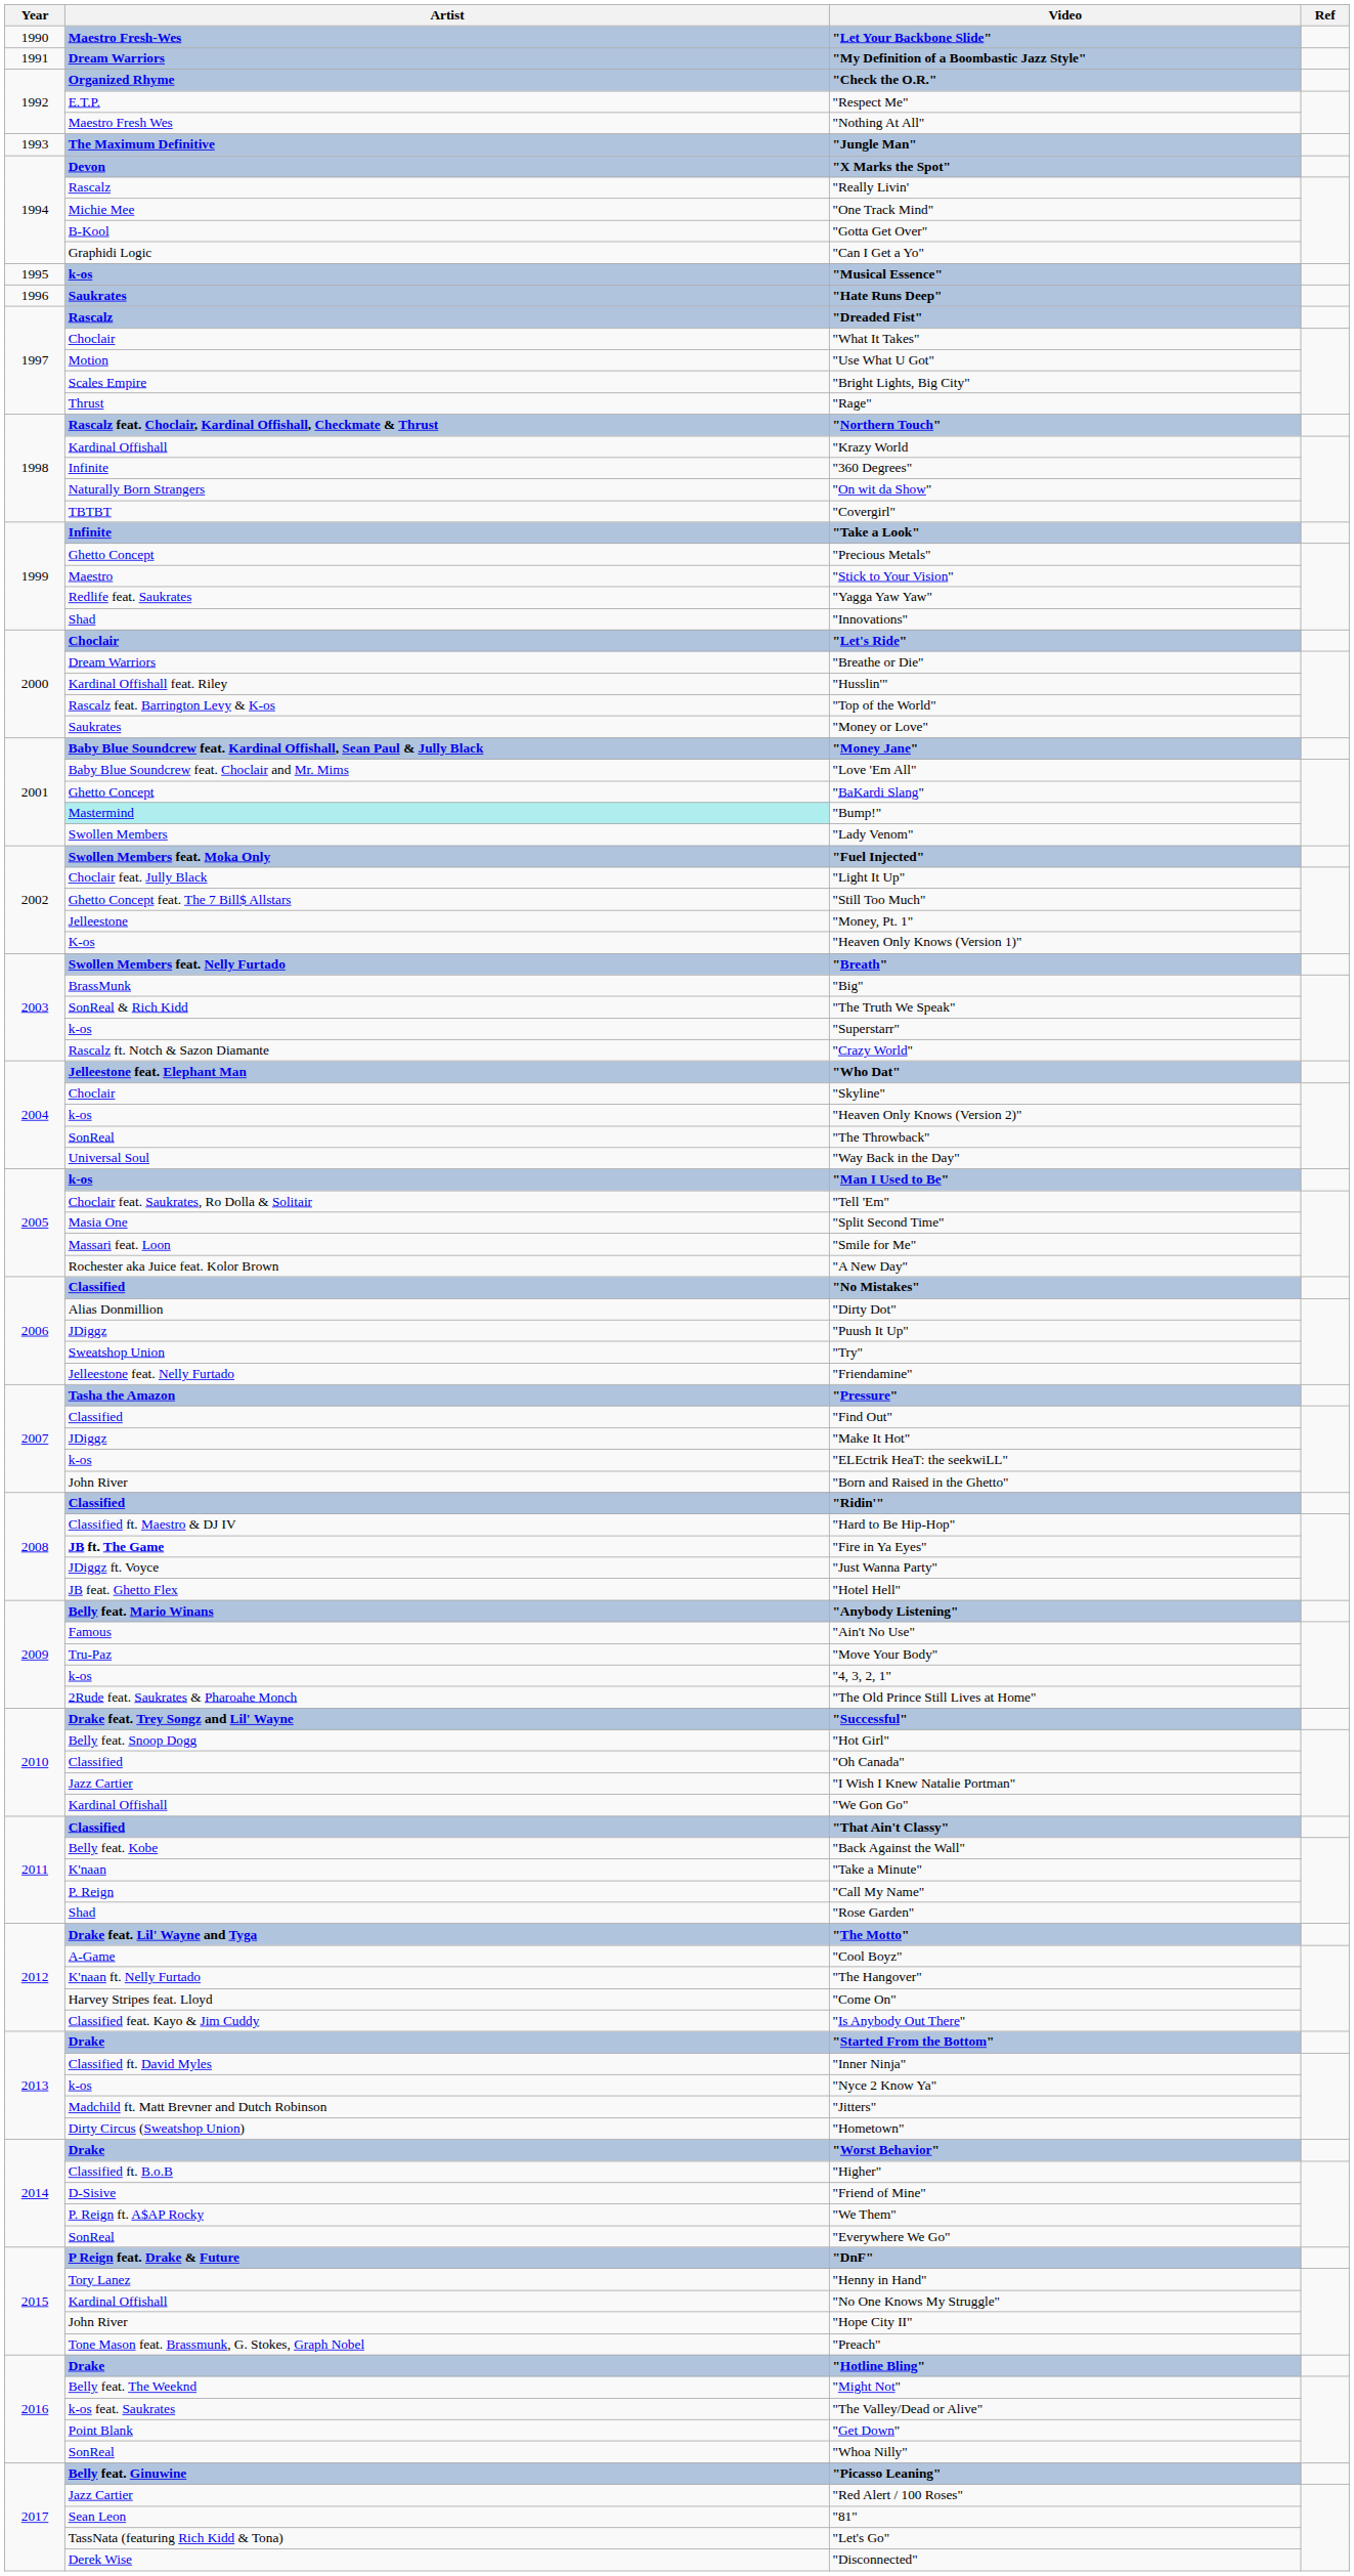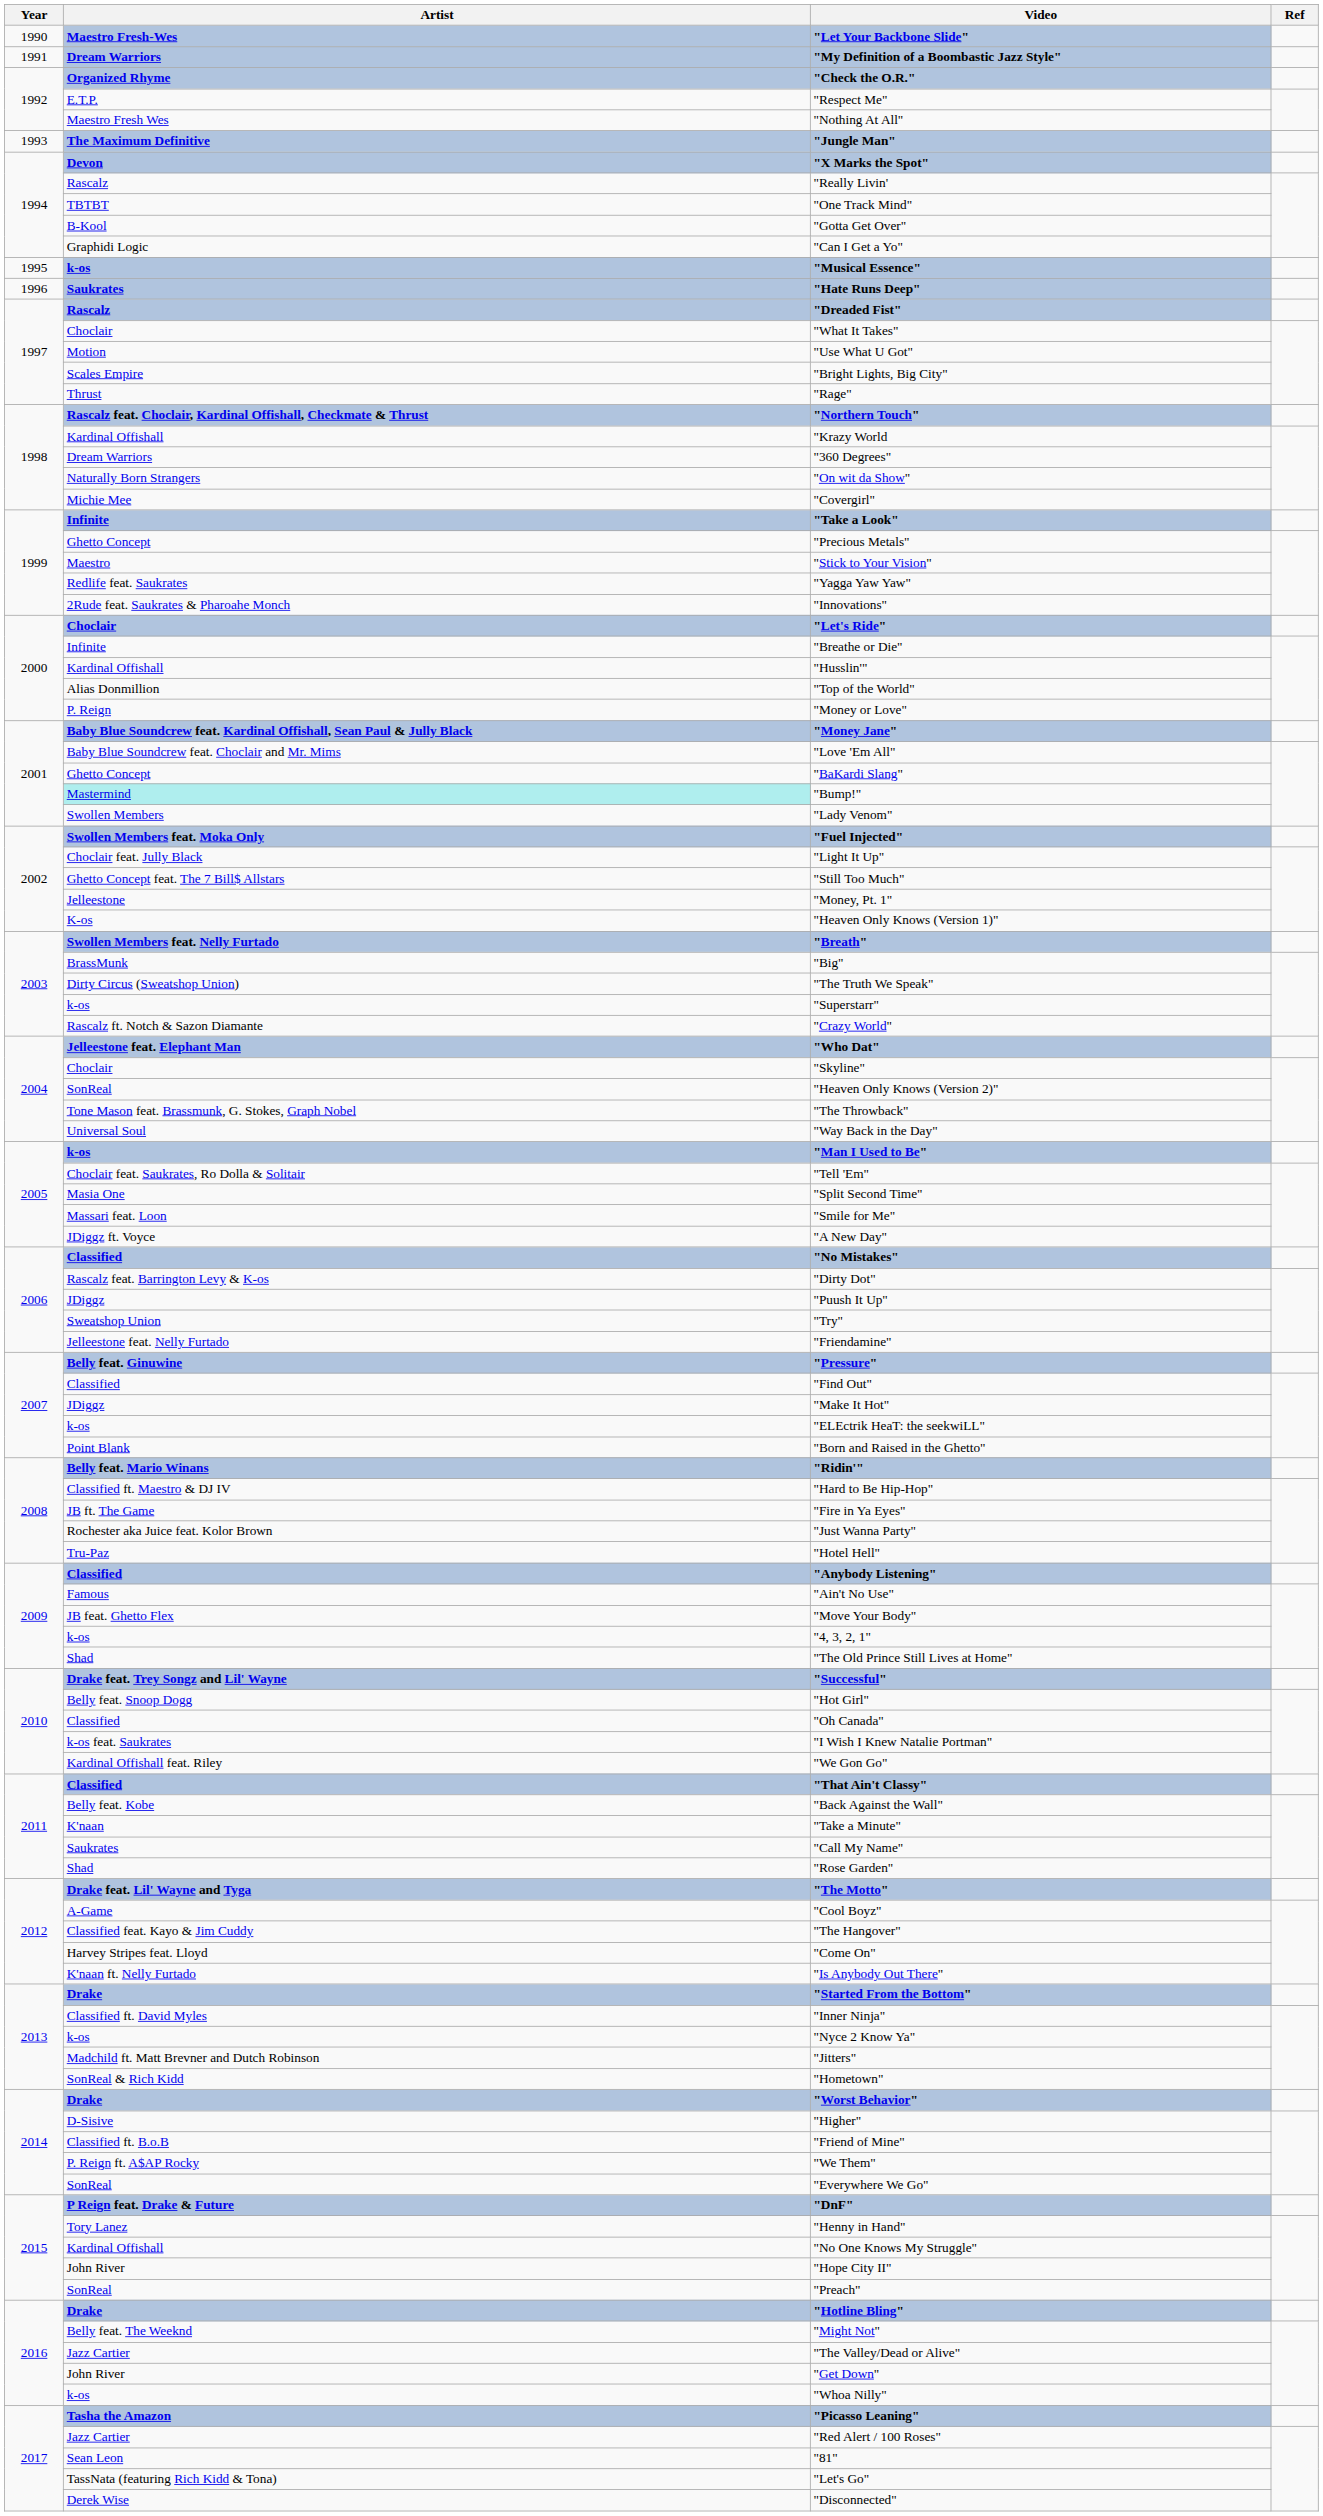"One Track Mind" | Artist: Michie Mee -> TBTBT
"360 Degrees" | Artist: Infinite -> Dream Warriors
"Covergirl" | Artist: TBTBT -> Michie Mee
"Innovations" | Artist: Shad -> 2Rude feat. Saukrates & Pharoahe Monch
"Breathe or Die" | Artist: Dream Warriors -> Infinite
"Husslin'" | Artist: Kardinal Offishall feat. Riley -> Kardinal Offishall
"Top of the World" | Artist: Rascalz feat. Barrington Levy & K-os -> Alias Donmillion
"Money or Love" | Artist: Saukrates -> P. Reign
"The Truth We Speak" | Artist: SonReal & Rich Kidd -> Dirty Circus (Sweatshop Union)
"Heaven Only Knows (Version 2)" | Artist: k-os -> SonReal
"The Throwback" | Artist: SonReal -> Tone Mason feat. Brassmunk, G. Stokes, Graph Nobel
"A New Day" | Artist: Rochester aka Juice feat. Kolor Brown -> JDiggz ft. Voyce
"Dirty Dot" | Artist: Alias Donmillion -> Rascalz feat. Barrington Levy & K-os
"Pressure" | Artist: Tasha the Amazon -> Belly feat. Ginuwine
"Born and Raised in the Ghetto" | Artist: John River -> Point Blank
"Ridin'" | Artist: Classified -> Belly feat. Mario Winans
"Fire in Ya Eyes" | Artist: bold -> normal
"Just Wanna Party" | Artist: JDiggz ft. Voyce -> Rochester aka Juice feat. Kolor Brown
"Hotel Hell" | Artist: JB feat. Ghetto Flex -> Tru-Paz
"Anybody Listening" | Artist: Belly feat. Mario Winans -> Classified
"Move Your Body" | Artist: Tru-Paz -> JB feat. Ghetto Flex
"The Old Prince Still Lives at Home" | Artist: 2Rude feat. Saukrates & Pharoahe Monch -> Shad
"I Wish I Knew Natalie Portman" | Artist: Jazz Cartier -> k-os feat. Saukrates
"We Gon Go" | Artist: Kardinal Offishall -> Kardinal Offishall feat. Riley
"Call My Name" | Artist: P. Reign -> Saukrates
"The Hangover" | Artist: K'naan ft. Nelly Furtado -> Classified feat. Kayo & Jim Cuddy
"Is Anybody Out There" | Artist: Classified feat. Kayo & Jim Cuddy -> K'naan ft. Nelly Furtado
"Hometown" | Artist: Dirty Circus (Sweatshop Union) -> SonReal & Rich Kidd
"Higher" | Artist: Classified ft. B.o.B -> D-Sisive
"Friend of Mine" | Artist: D-Sisive -> Classified ft. B.o.B
"Preach" | Artist: Tone Mason feat. Brassmunk, G. Stokes, Graph Nobel -> SonReal
"The Valley/Dead or Alive" | Artist: k-os feat. Saukrates -> Jazz Cartier
"Get Down" | Artist: Point Blank -> John River
"Whoa Nilly" | Artist: SonReal -> k-os
"Picasso Leaning" | Artist: Belly feat. Ginuwine -> Tasha the Amazon
